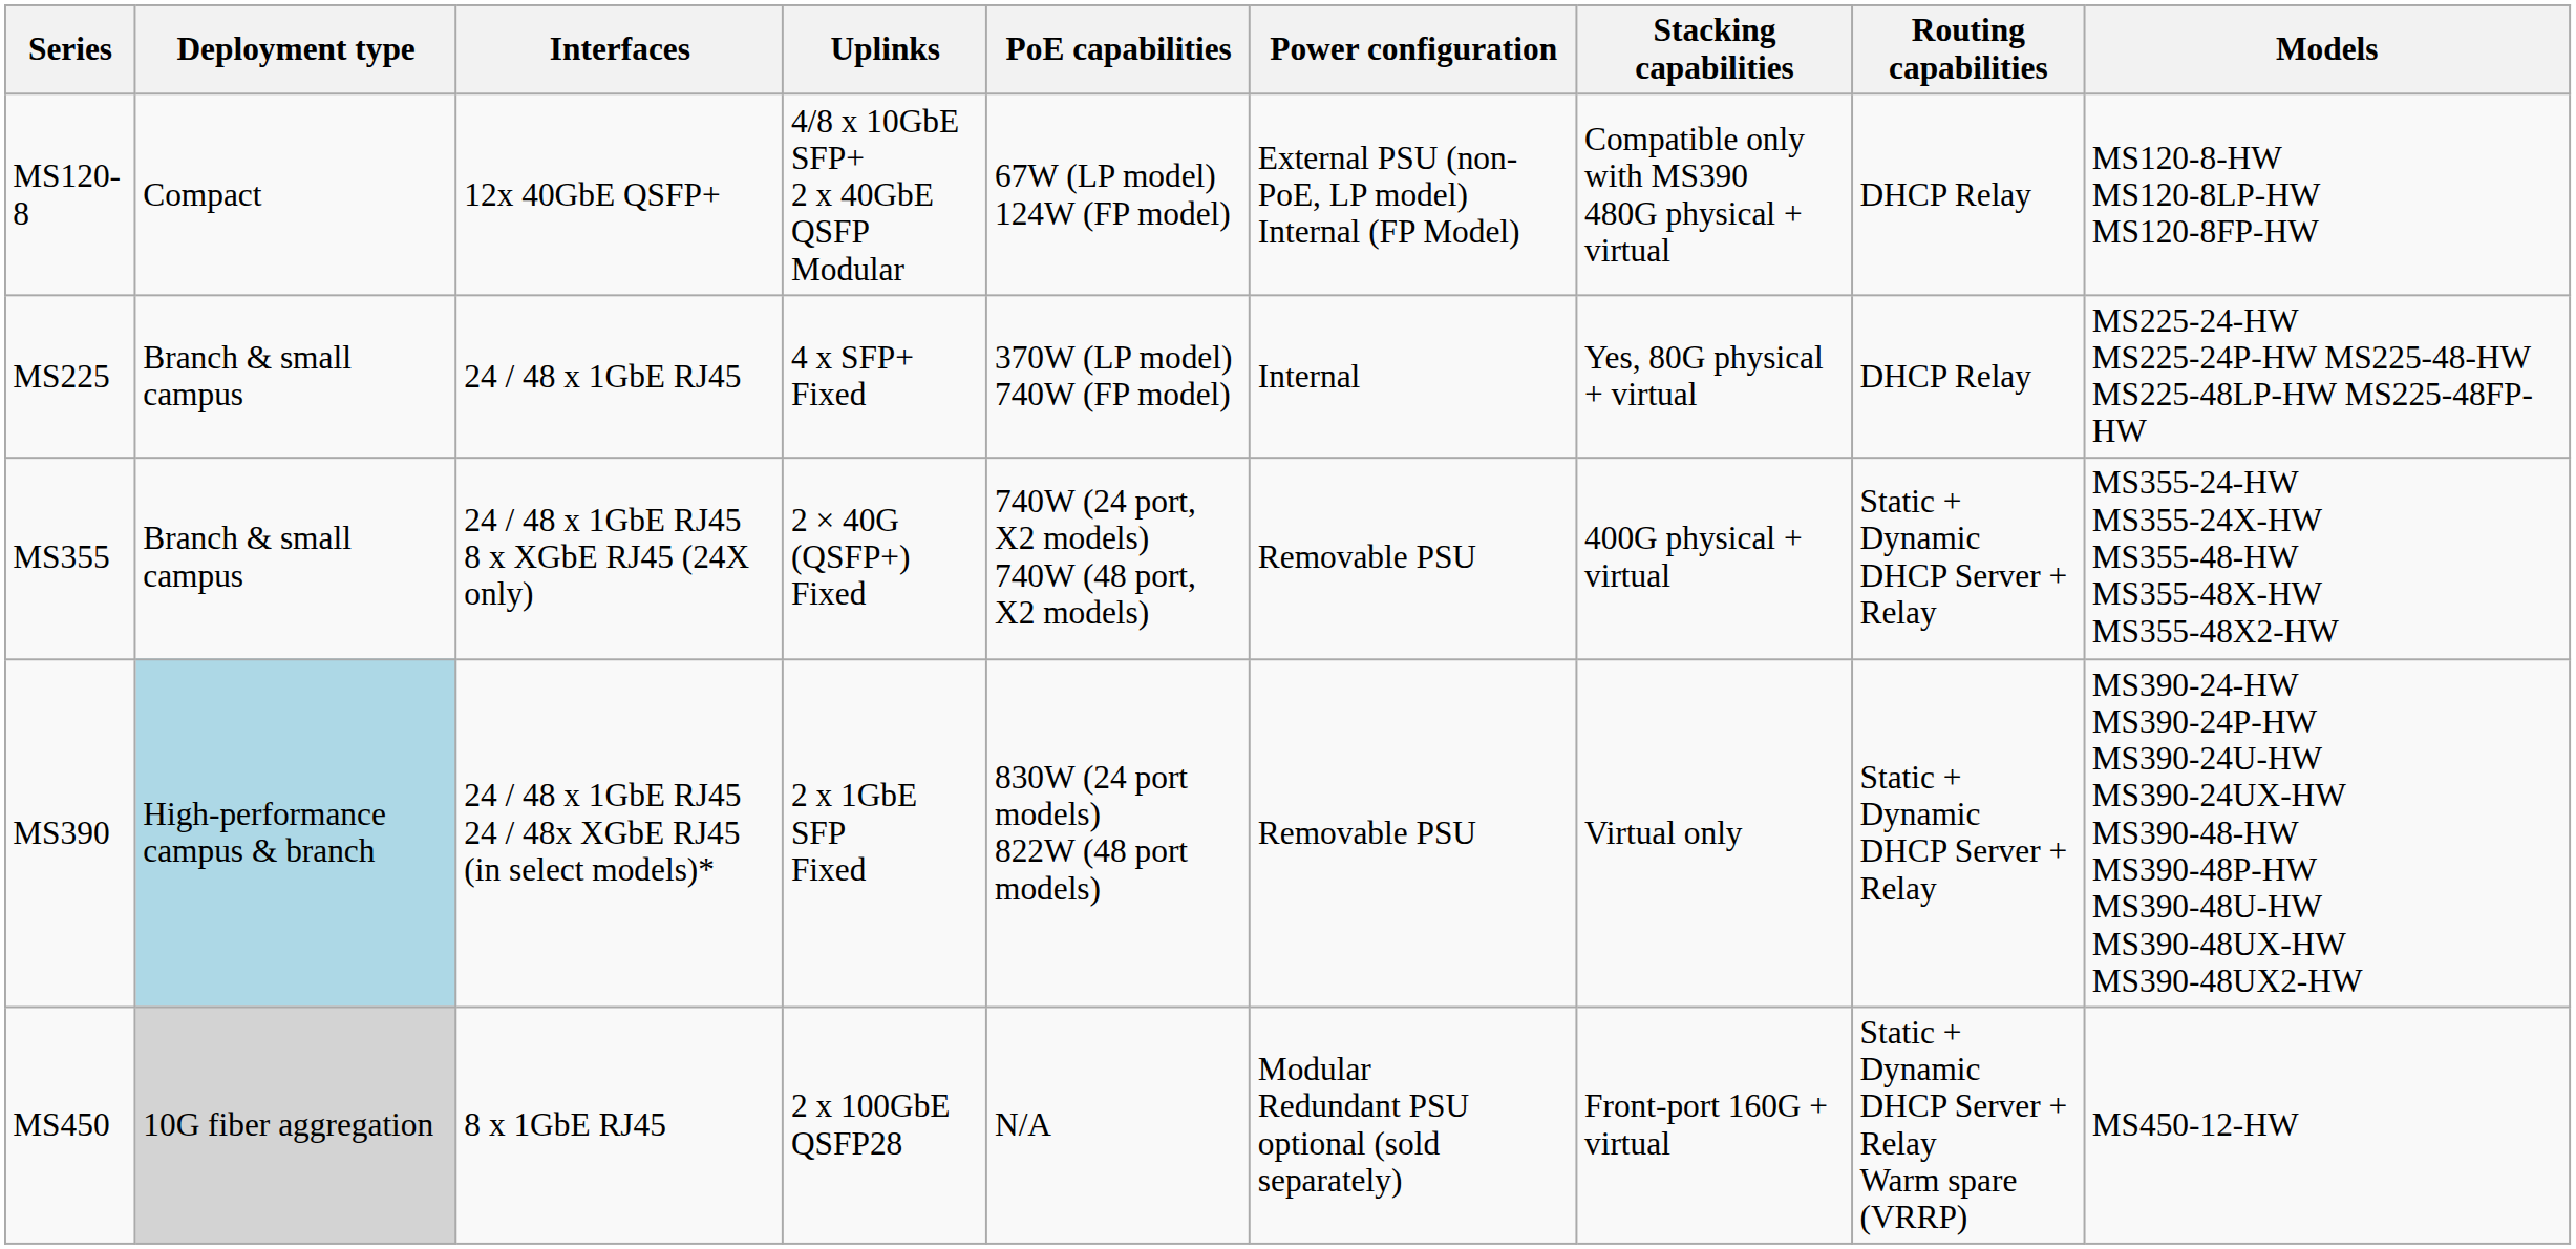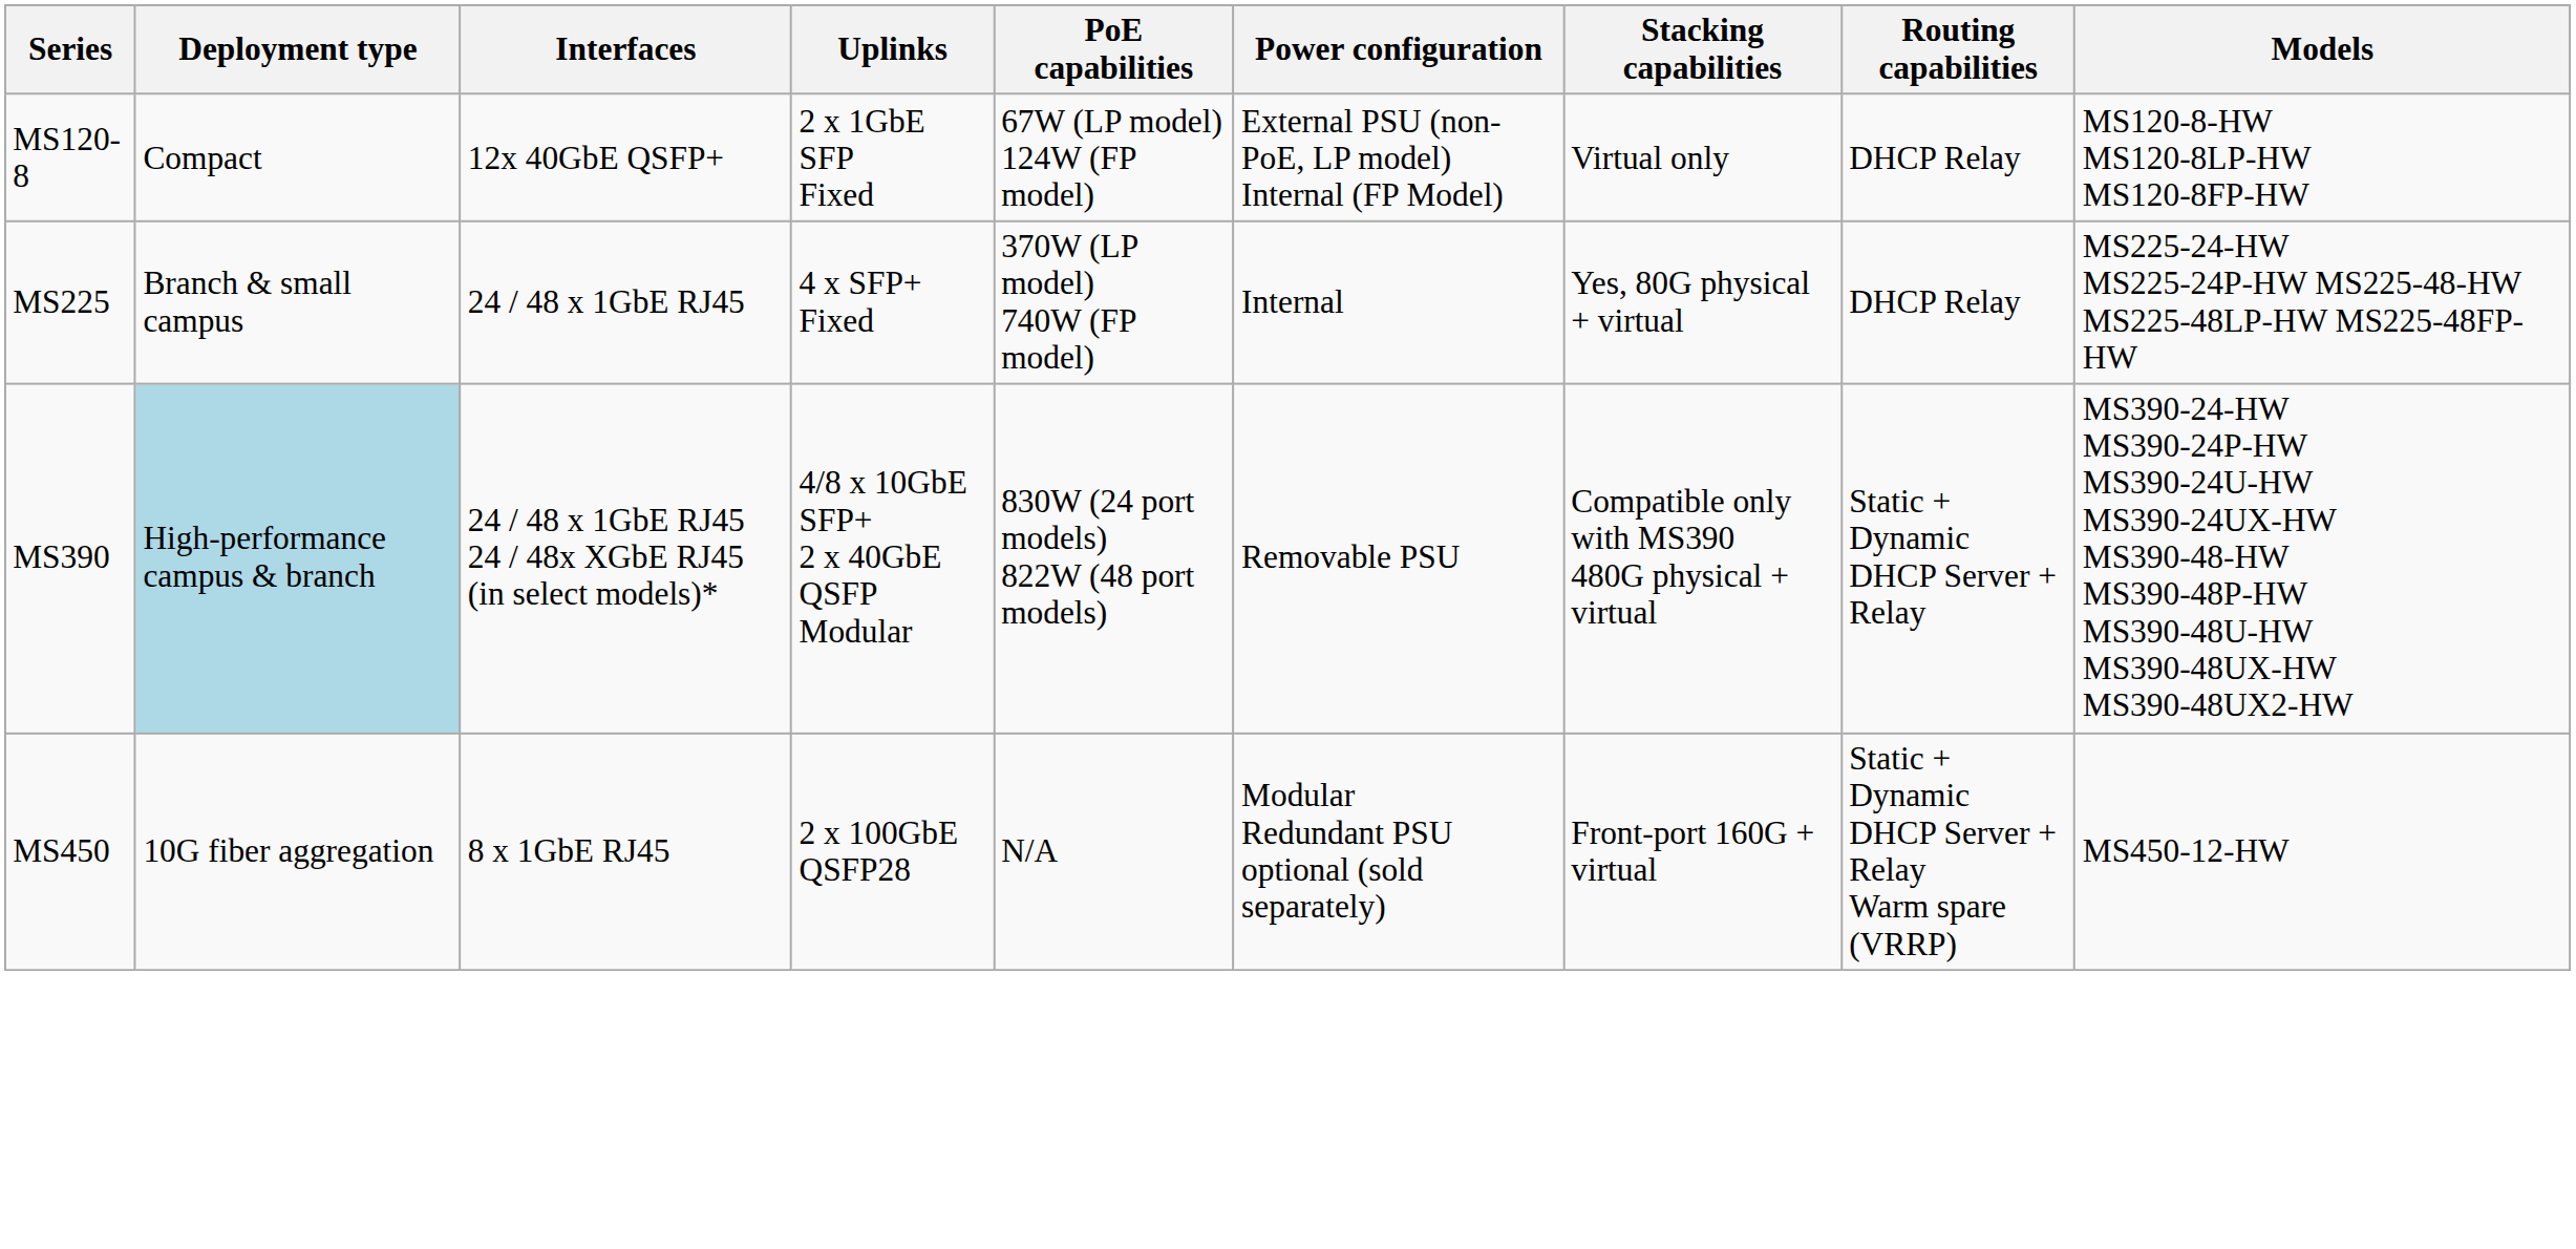MS120-8 | Uplinks: 4/8 x 10GbE SFP+ 2 x 40GbE QSFP Modular -> 2 x 1GbE SFP Fixed
MS120-8 | Stacking capabilities: Compatible only with MS390 480G physical + virtual -> Virtual only
- row: MS355 | Branch & small campus | 24 / 48 x 1GbE RJ45 8 x XGbE RJ45 (24X only) | 2 × 40G (QSFP+) Fixed | 740W (24 port, X2 models) 740W (48 port, X2 models) | Removable PSU | 400G physical + virtual | Static + Dynamic DHCP Server + Relay | MS355-24-HW MS355-24X-HW MS355-48-HW MS355-48X-HW MS355-48X2-HW
MS390 | Uplinks: 2 x 1GbE SFP Fixed -> 4/8 x 10GbE SFP+ 2 x 40GbE QSFP Modular
MS390 | Stacking capabilities: Virtual only -> Compatible only with MS390 480G physical + virtual
MS450 | Deployment type: lightgrey background -> no background
